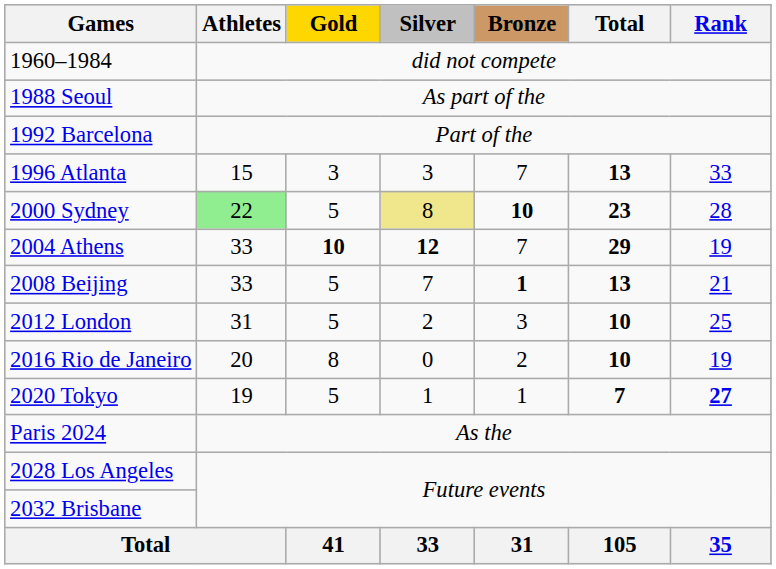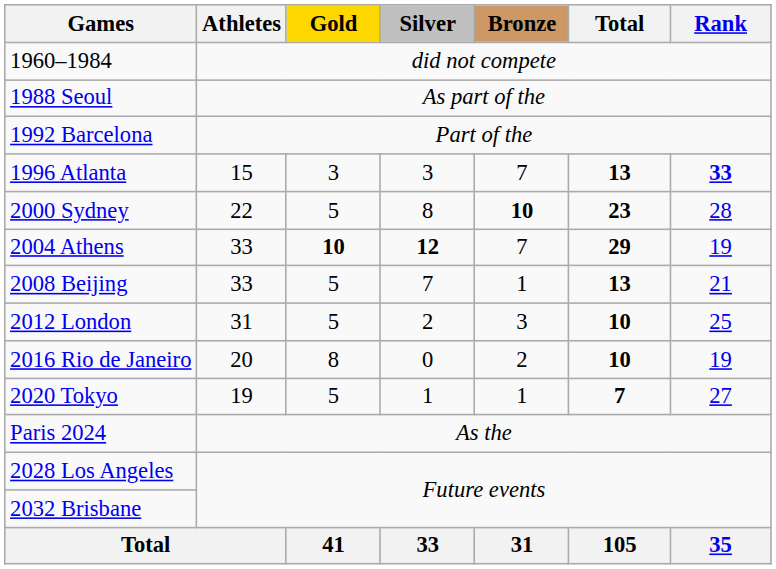1996 Atlanta | Rank: normal -> bold
2000 Sydney | Athletes: lightgreen background -> no background
2000 Sydney | Silver: khaki background -> no background
2008 Beijing | Bronze: bold -> normal
2020 Tokyo | Rank: bold -> normal
